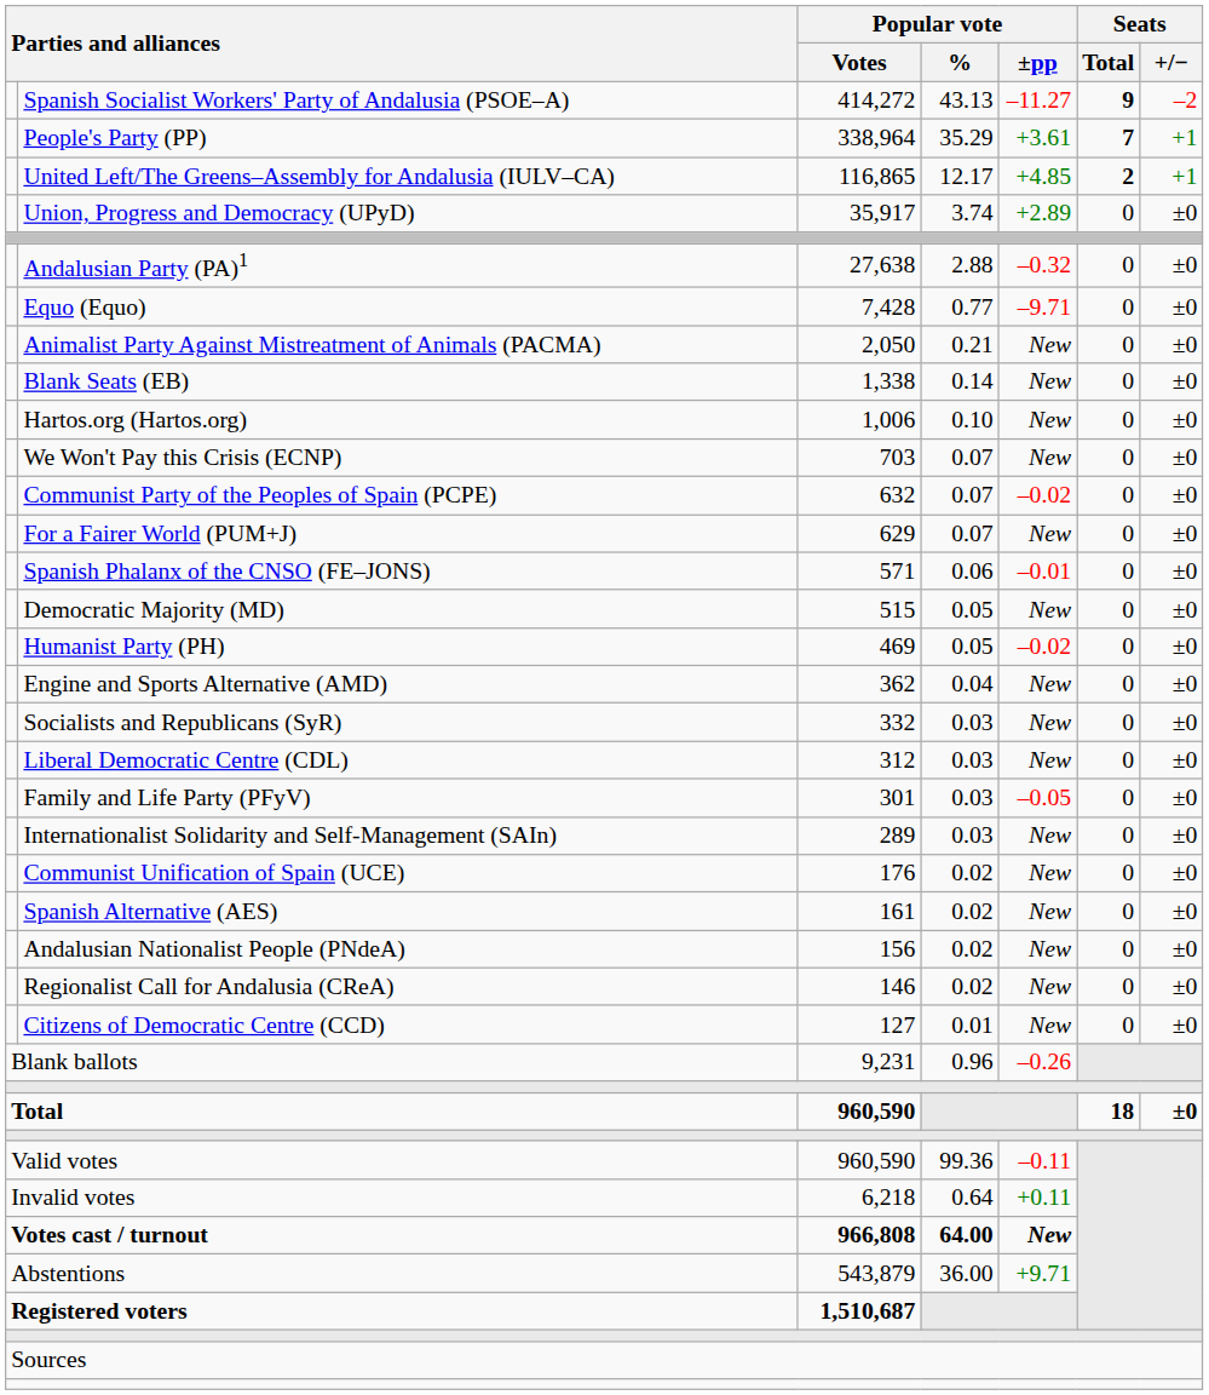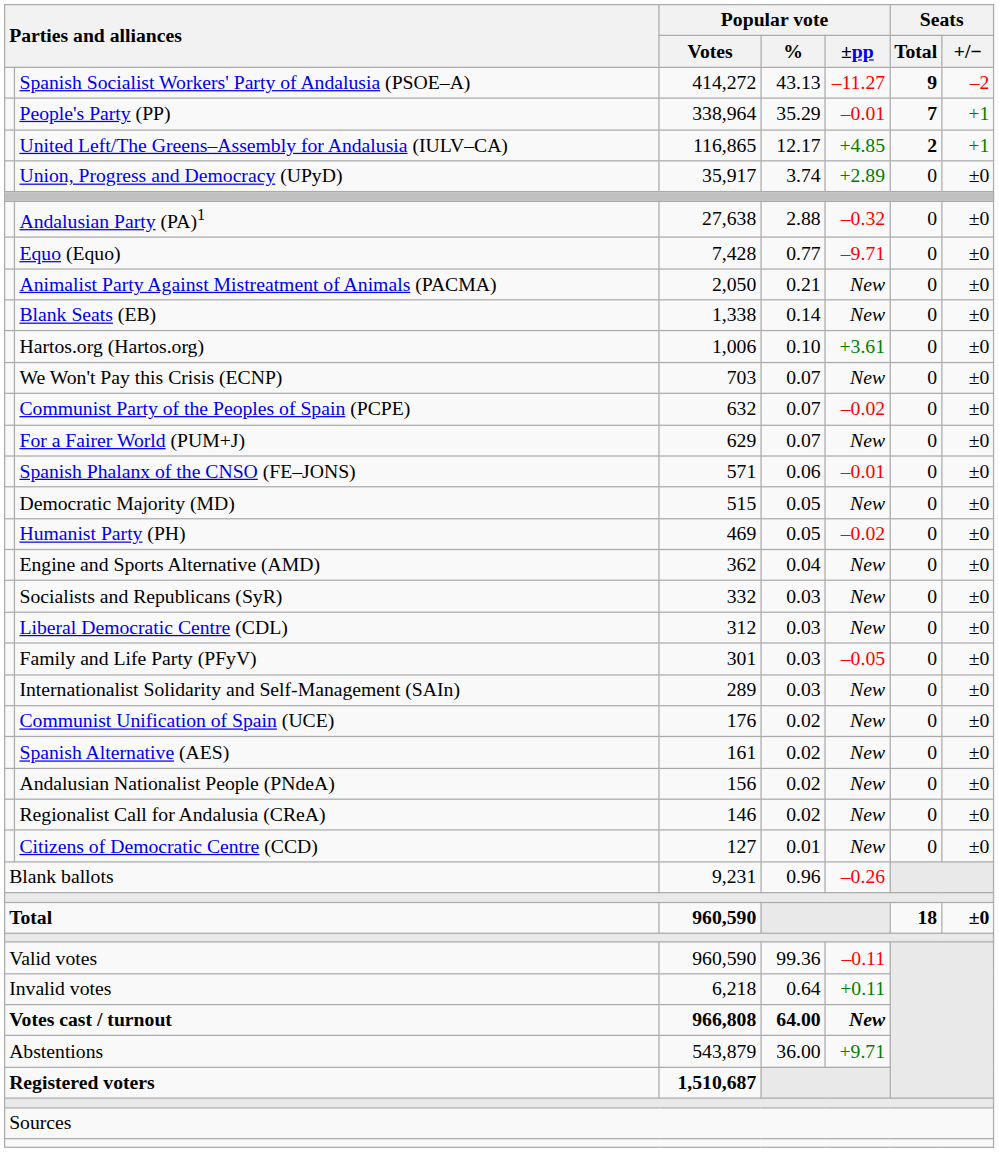People's Party (PP) | Popular vote / ±pp: +3.61 -> –0.01
Hartos.org (Hartos.org) | Popular vote / ±pp: New -> +3.61
